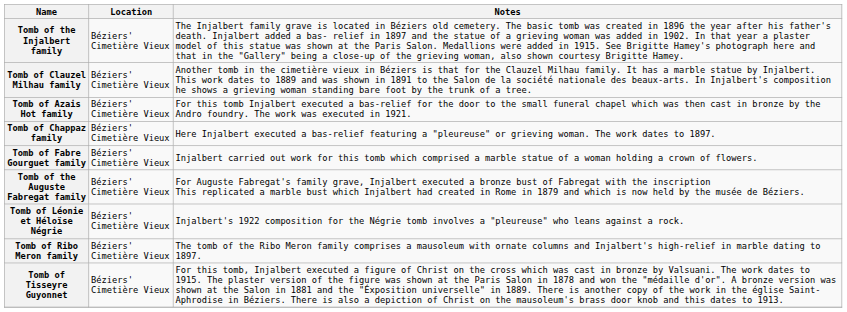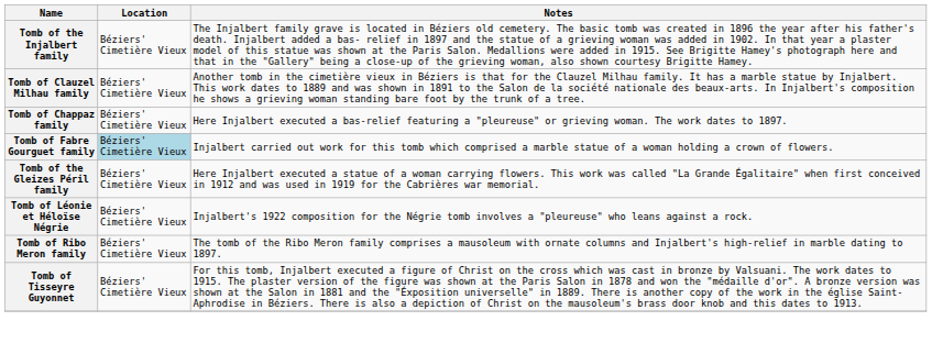- row: Tomb of Azais Hot family | Béziers' Cimetière Vieux | For this tomb Injalbert executed a bas-relief for the door to the small funeral chapel which was then cast in bronze by the Andro foundry. The work was executed in 1921.
Tomb of Fabre Gourguet family | Location: no background -> lightblue background
- row: Tomb of the Auguste Fabregat family | Béziers' Cimetière Vieux | For Auguste Fabregat's family grave, Injalbert executed a bronze bust of Fabregat with the inscription This replicated a marble bust which Injalbert had created in Rome in 1879 and which is now held by the musée de Béziers.
+ row: Tomb of the Gleizes Péril family | Béziers' Cimetière Vieux | Here Injalbert executed a statue of a woman carrying flowers. This work was called "La Grande Égalitaire" when first conceived in 1912 and was used in 1919 for the Cabrières war memorial.
